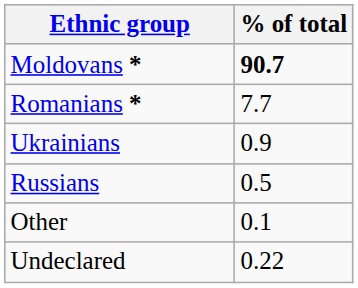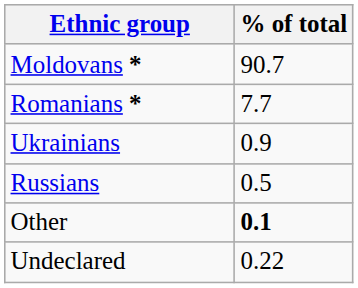Moldovans * | % of total: bold -> normal
Other | % of total: normal -> bold
